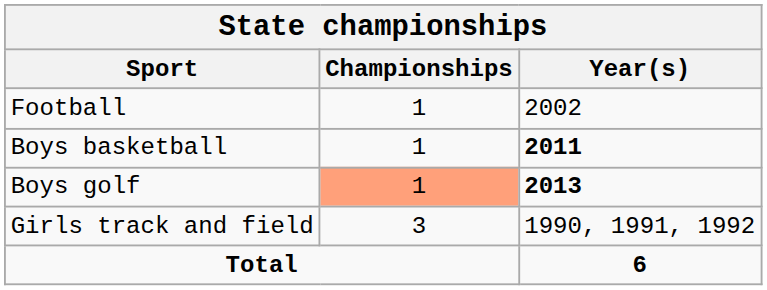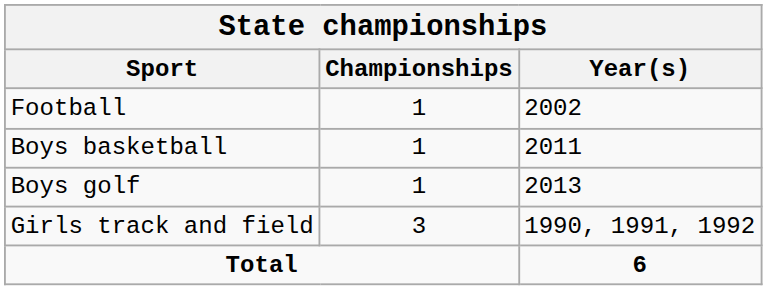Boys basketball | Year(s): bold -> normal
Boys golf | Championships: lightsalmon background -> no background
Boys golf | Year(s): bold -> normal
